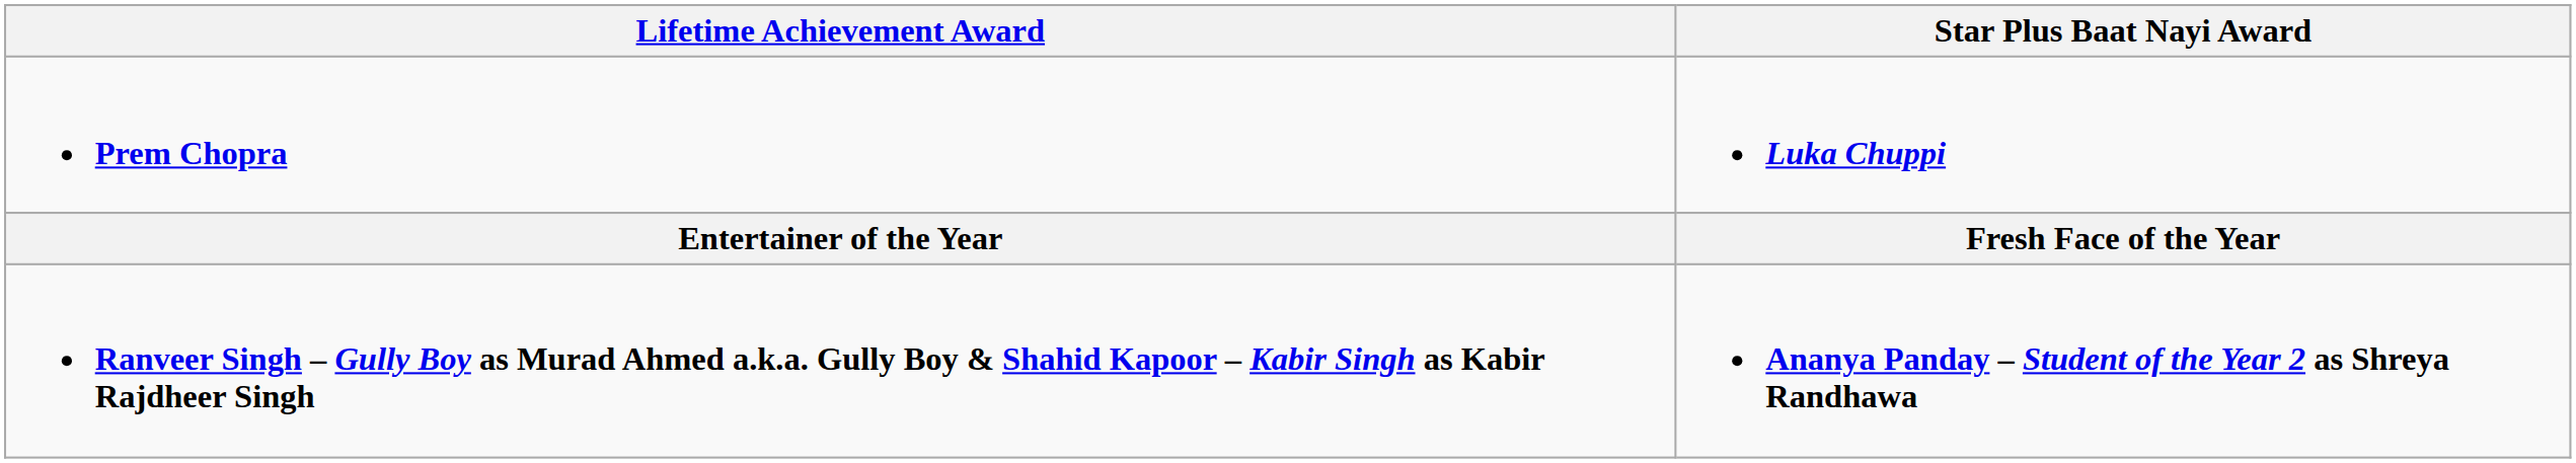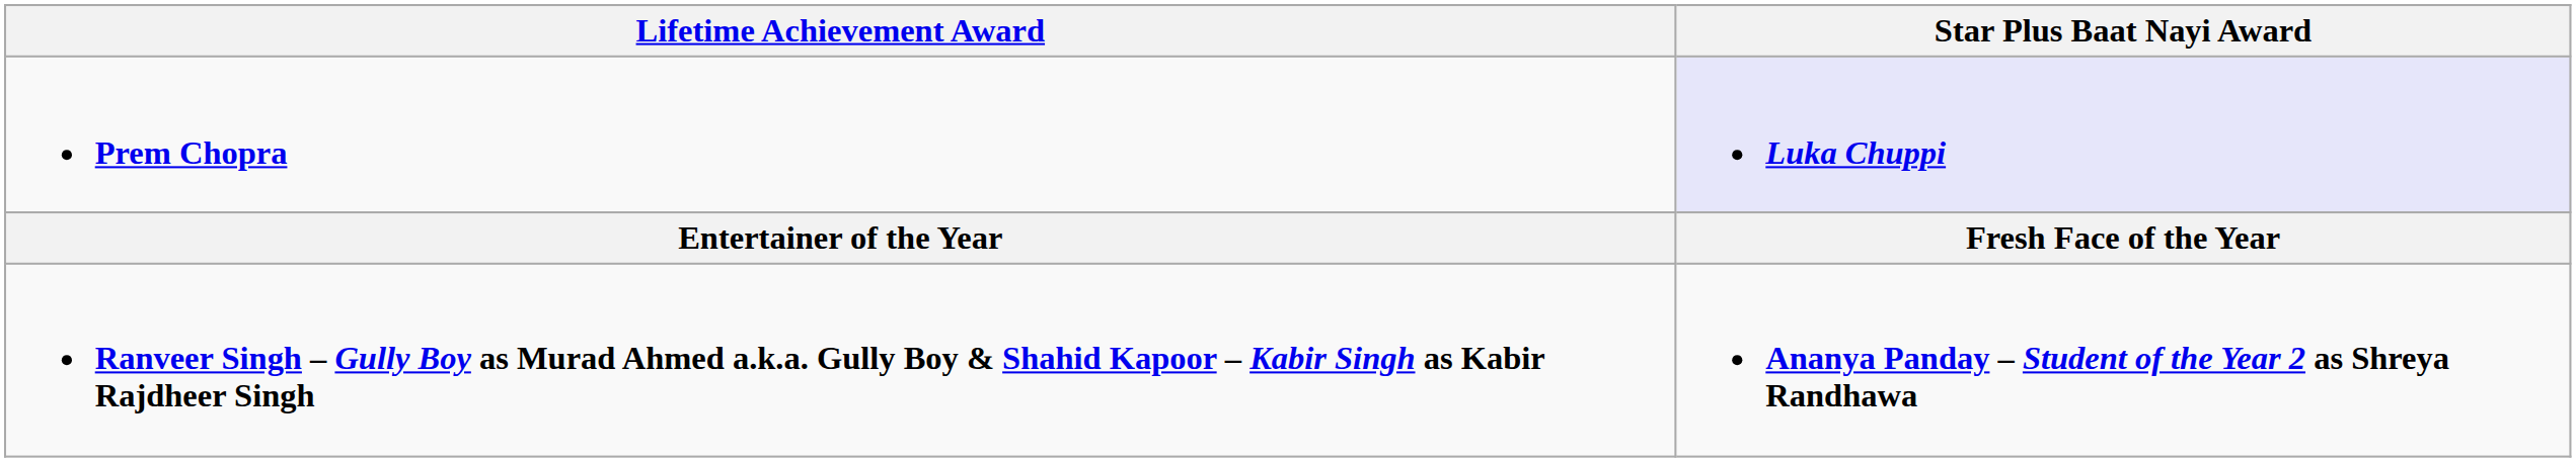Prem Chopra | Star Plus Baat Nayi Award: no background -> lavender background
